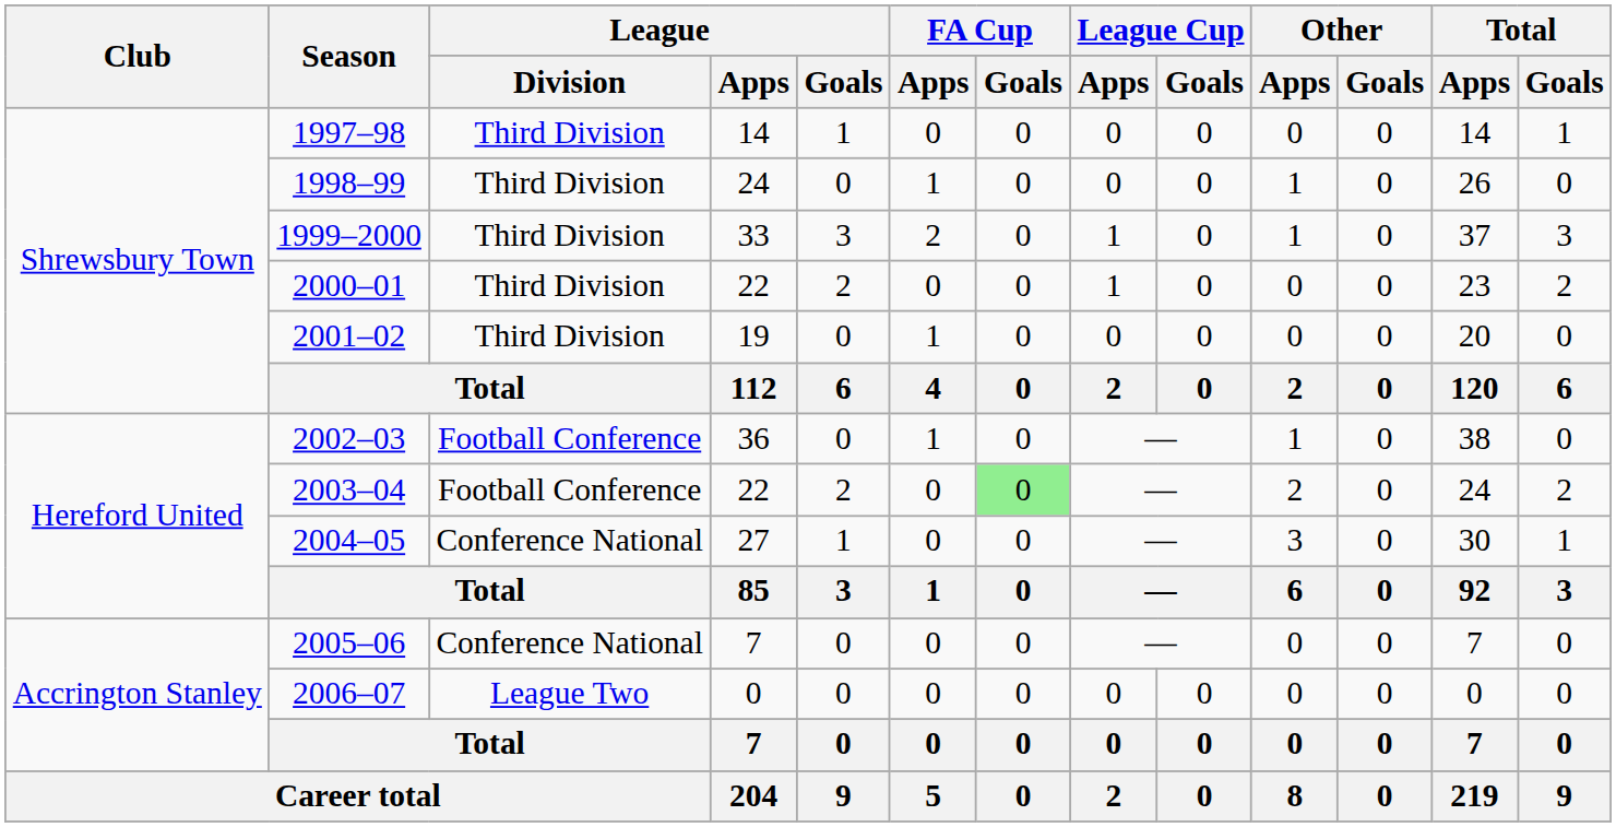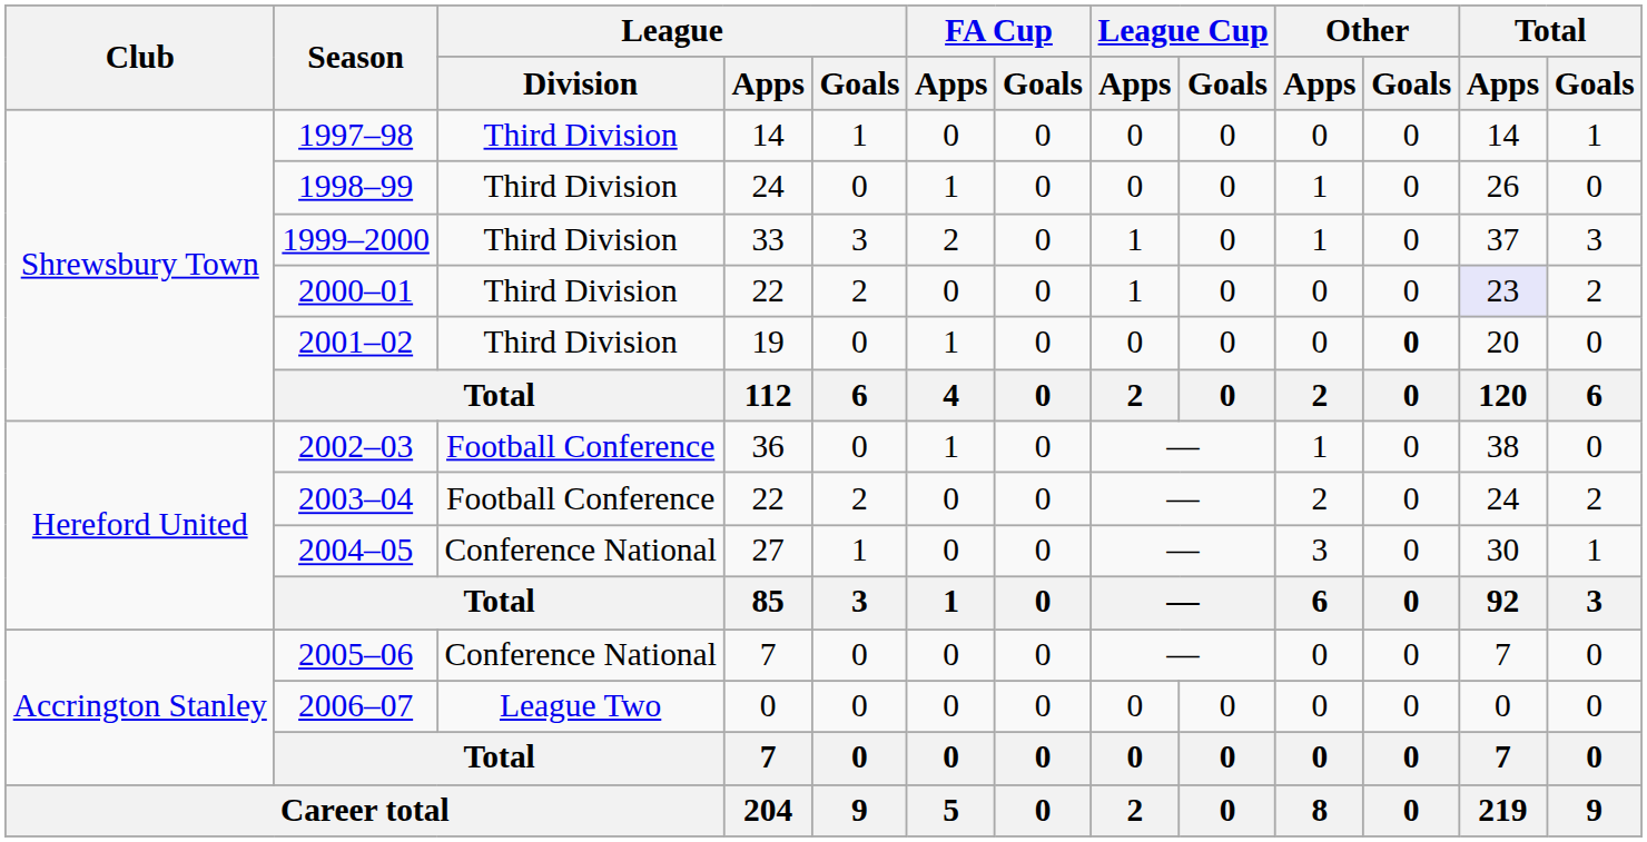2000–01 | Total / Apps: no background -> lavender background
2001–02 | Other / Goals: normal -> bold
2003–04 | FA Cup / Goals: lightgreen background -> no background
